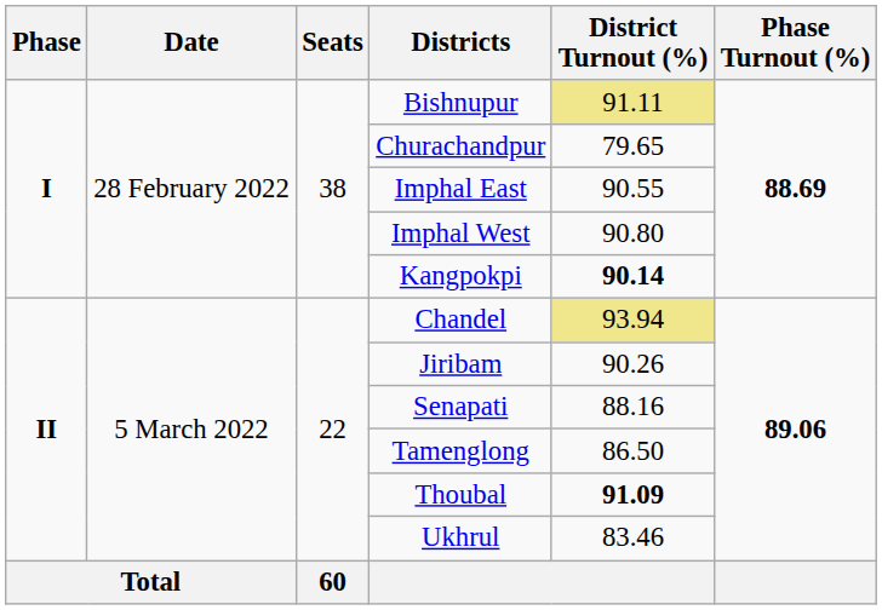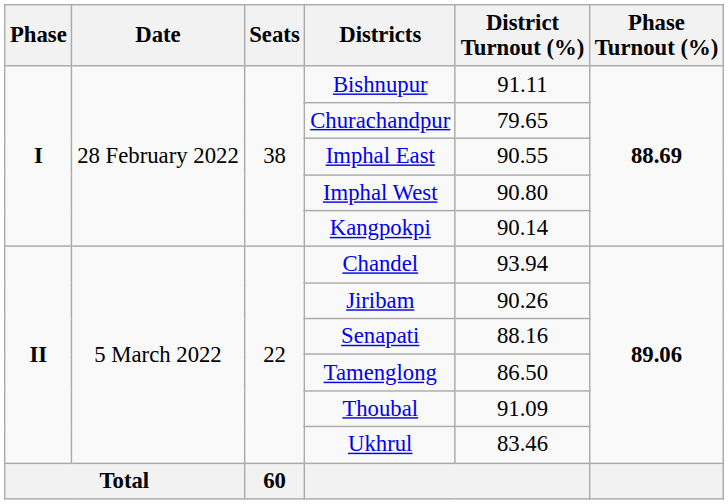Bishnupur | District Turnout (%): khaki background -> no background
Kangpokpi | District Turnout (%): bold -> normal
Chandel | District Turnout (%): khaki background -> no background
Thoubal | District Turnout (%): bold -> normal
